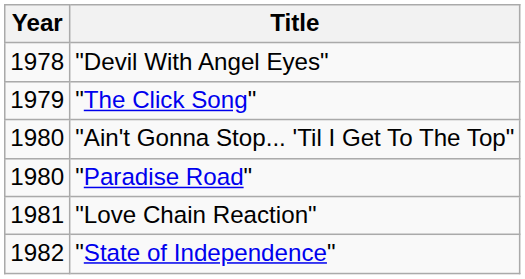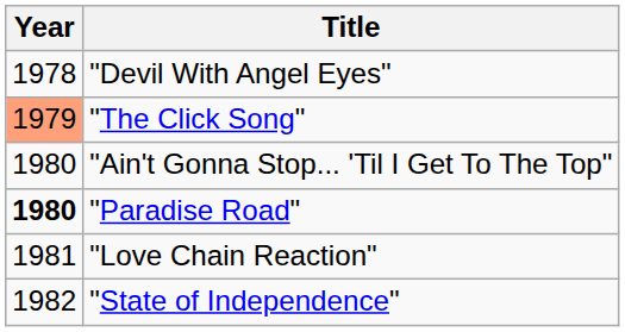"The Click Song" | Year: no background -> lightsalmon background
"Paradise Road" | Year: normal -> bold
